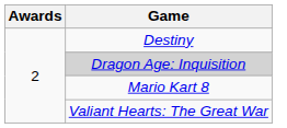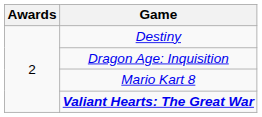Dragon Age: Inquisition | Game: lightgrey background -> no background
Valiant Hearts: The Great War | Game: normal -> bold
